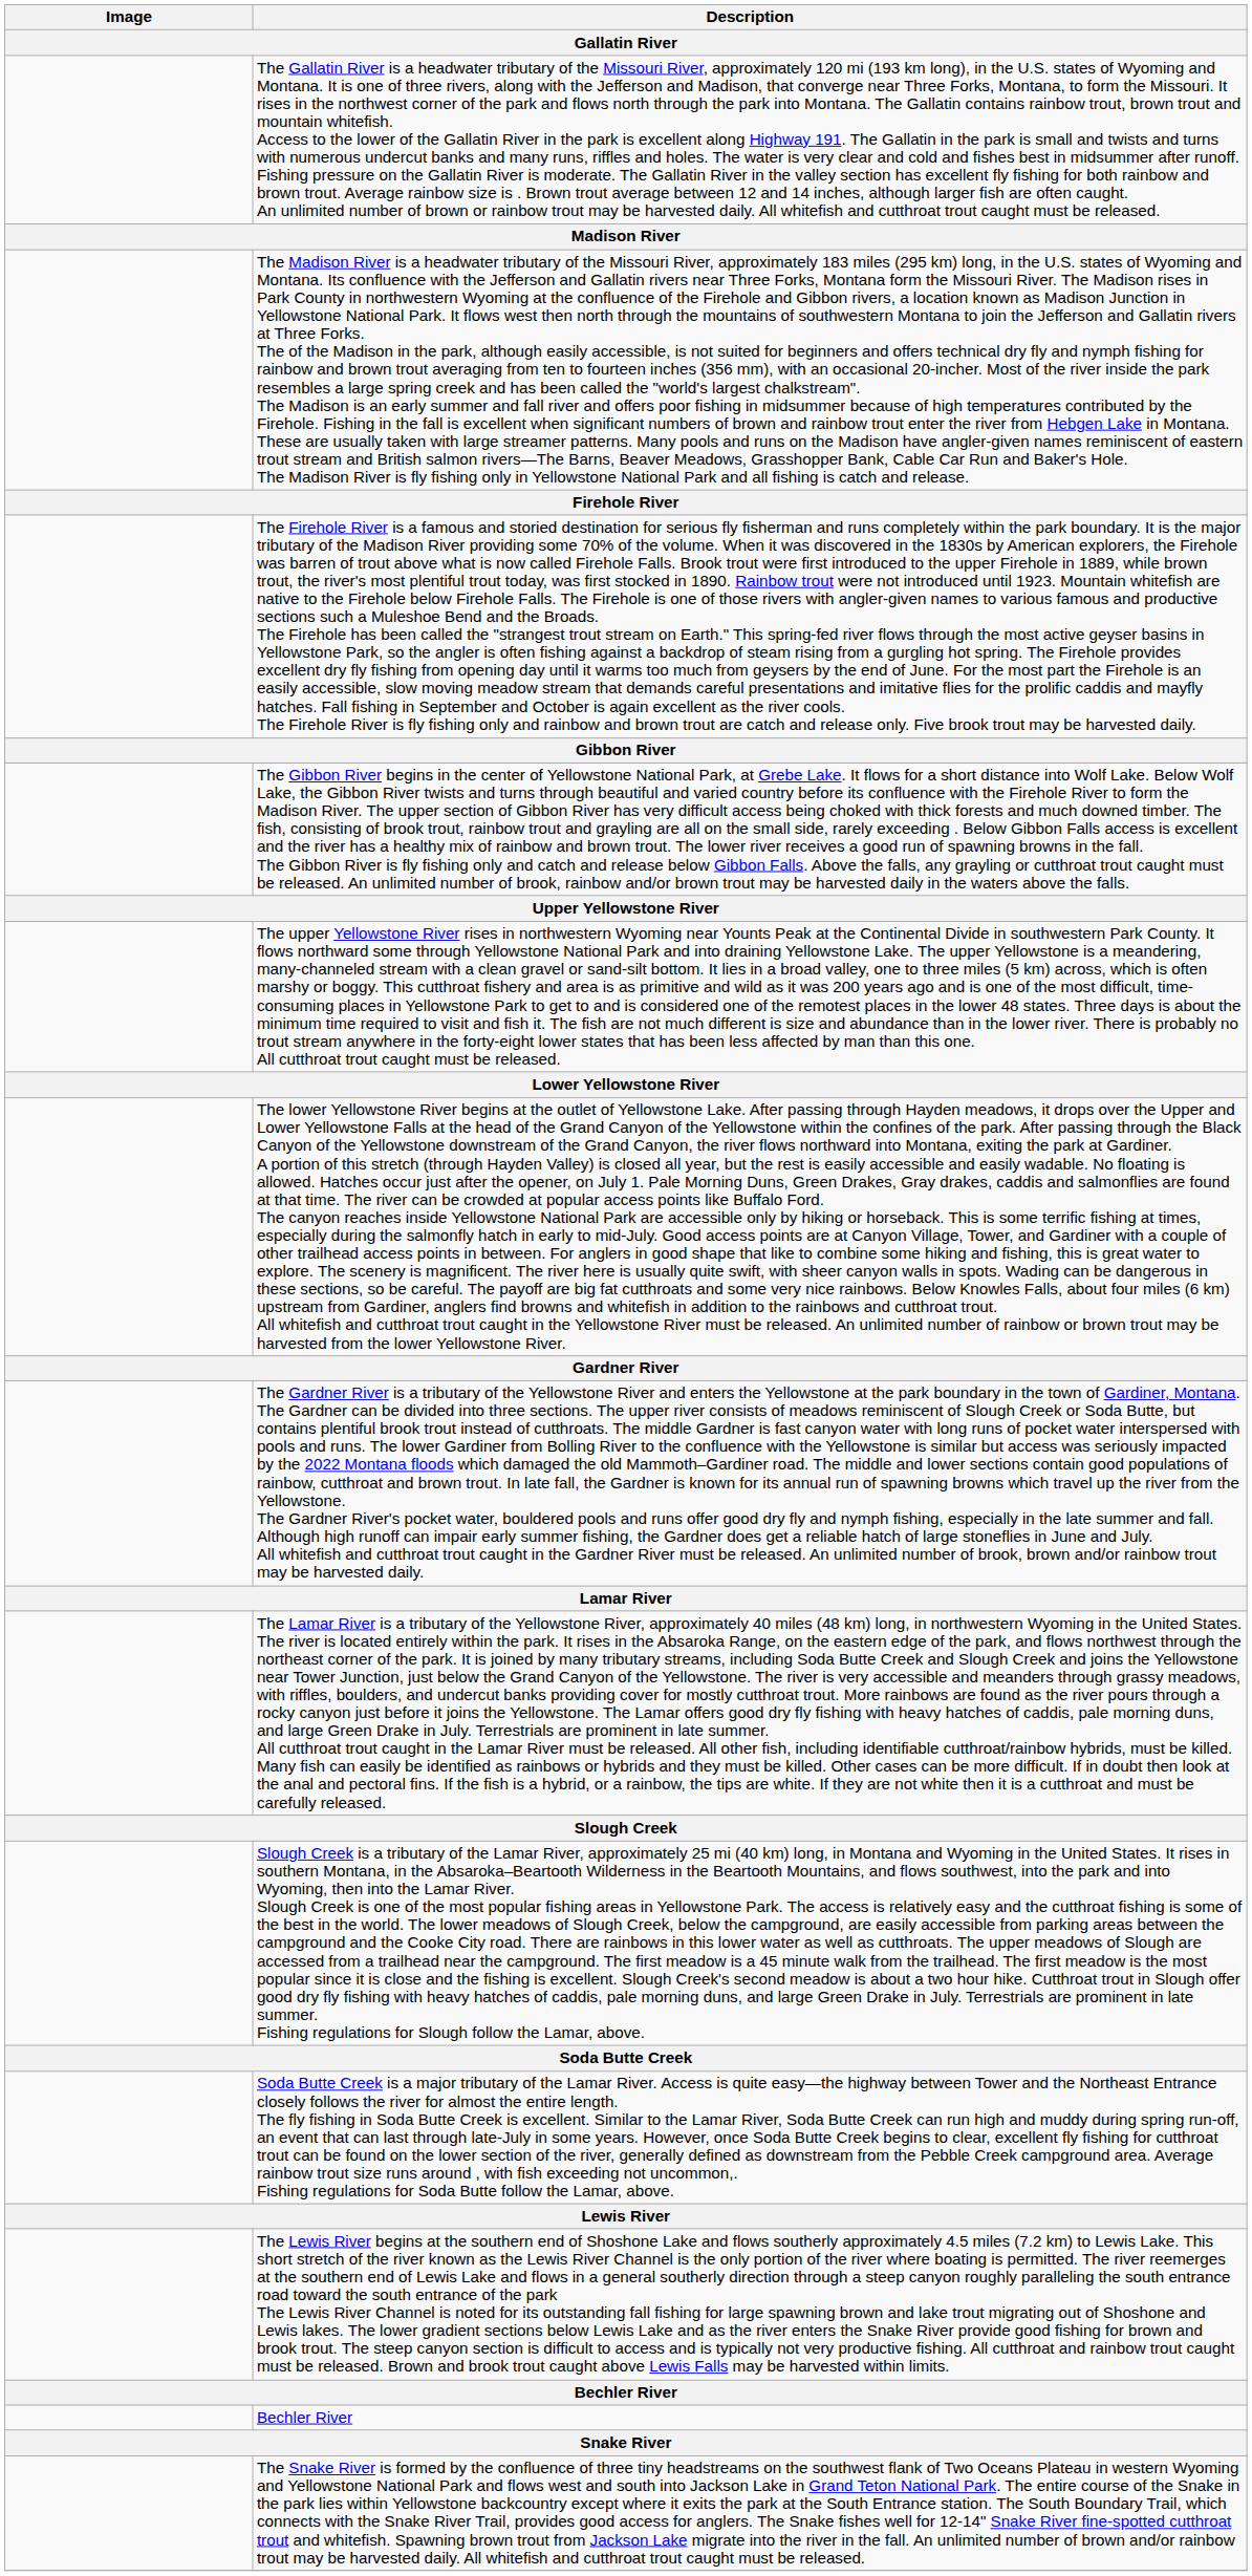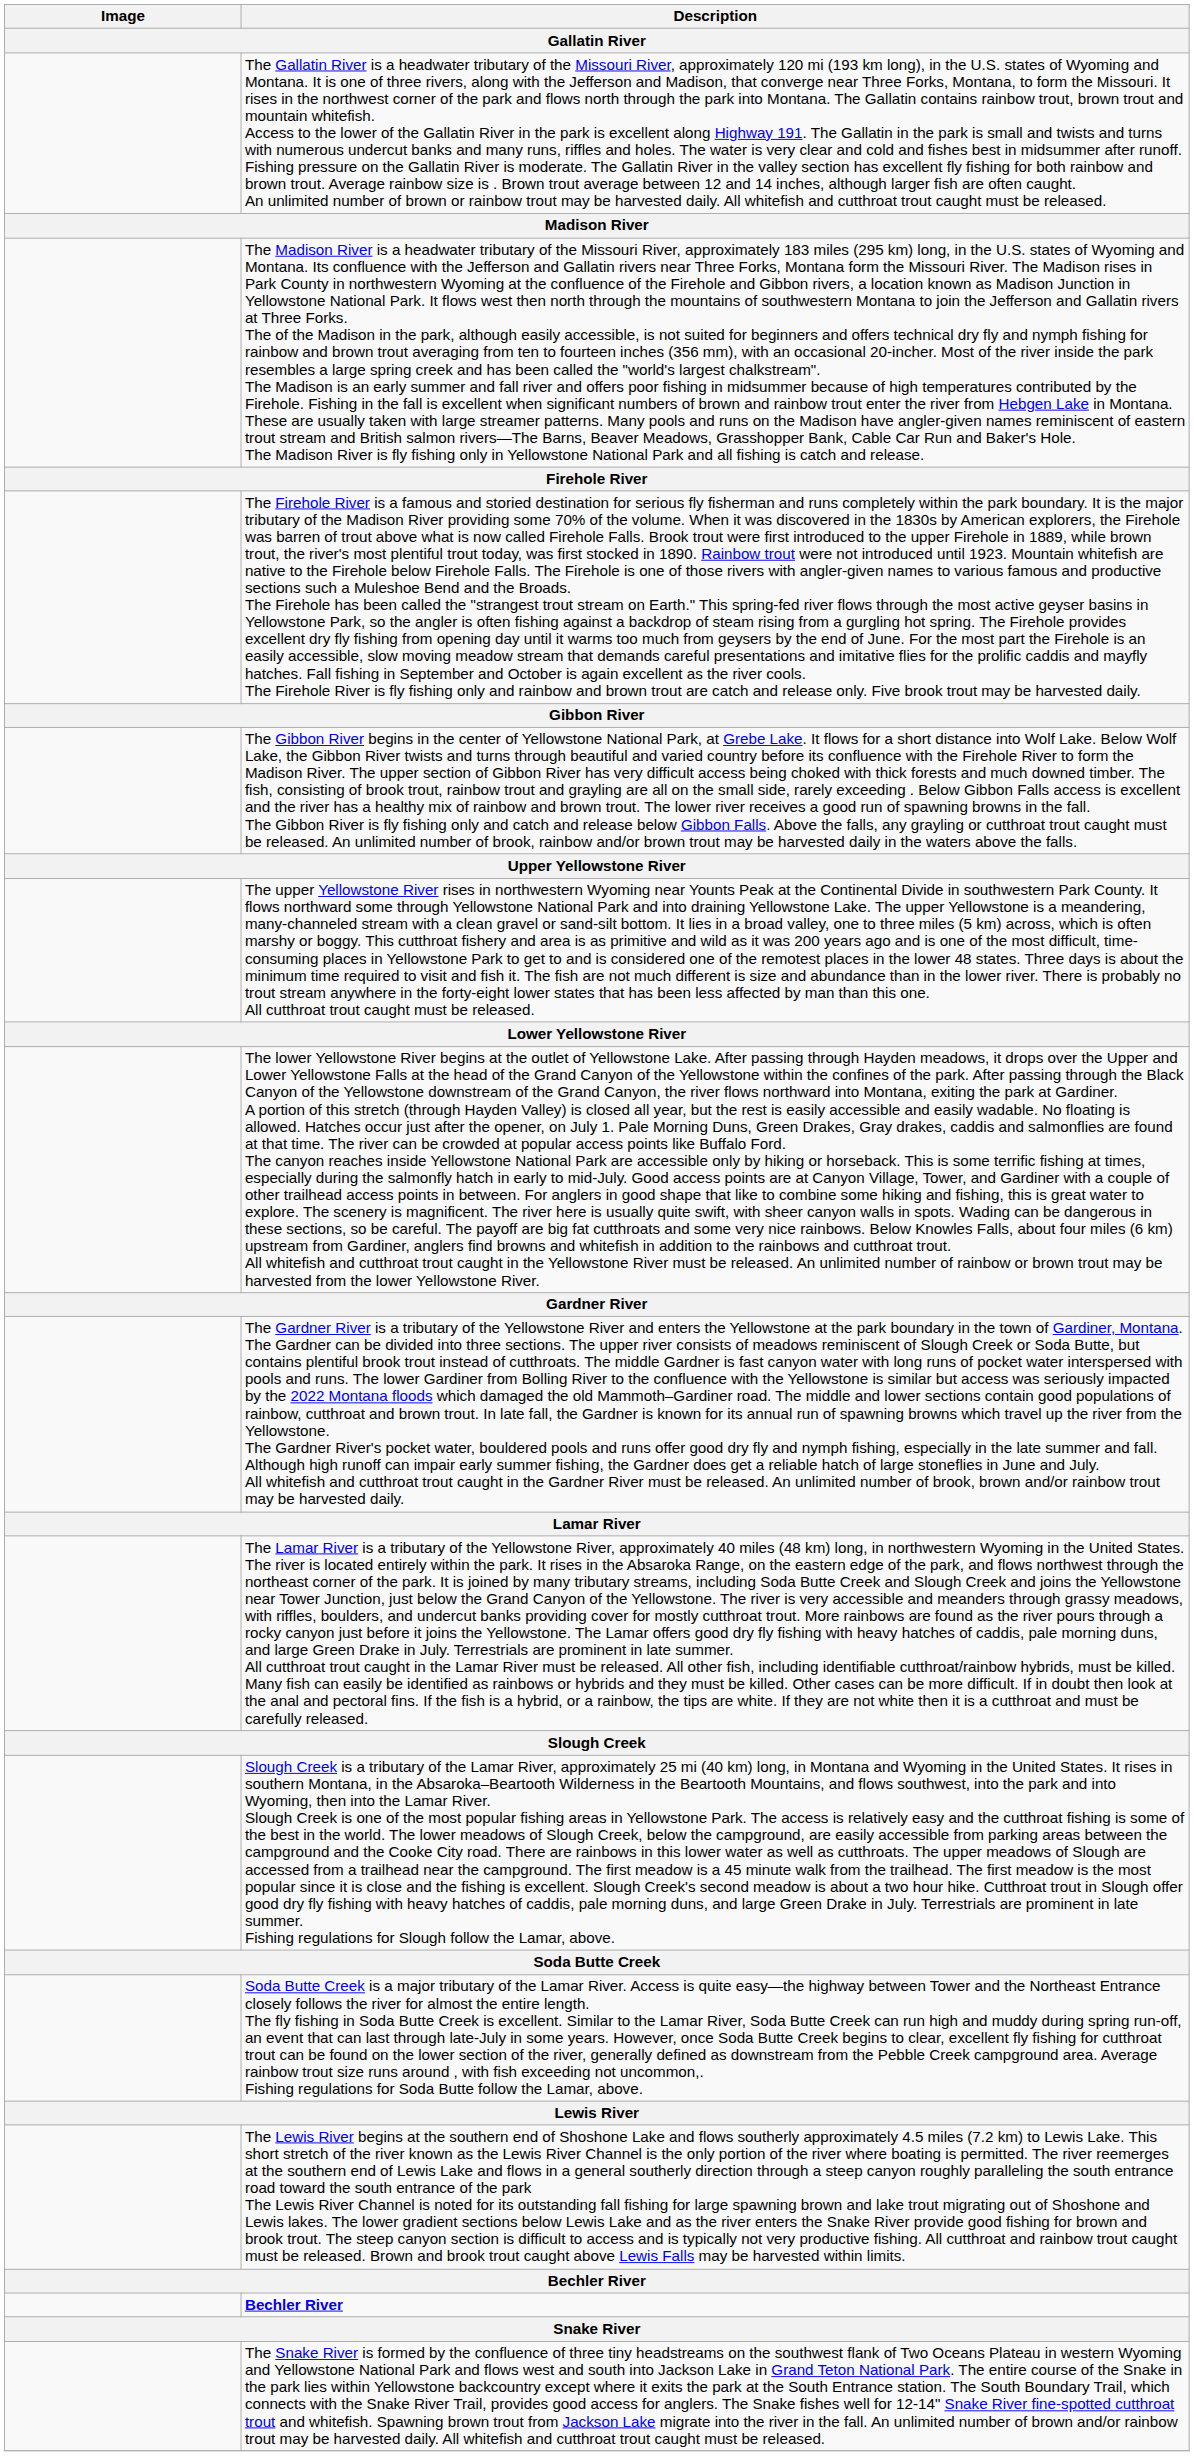row 25 | Description: normal -> bold
